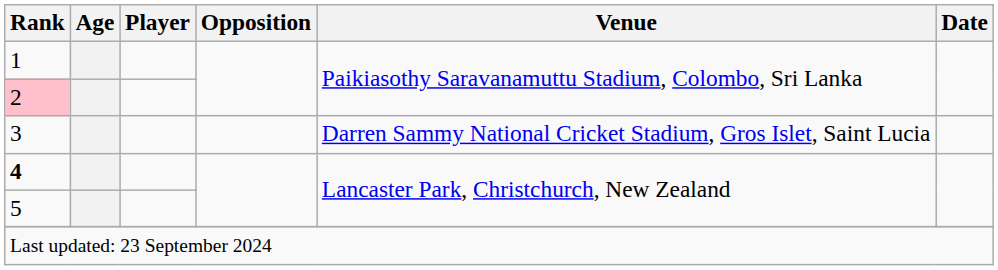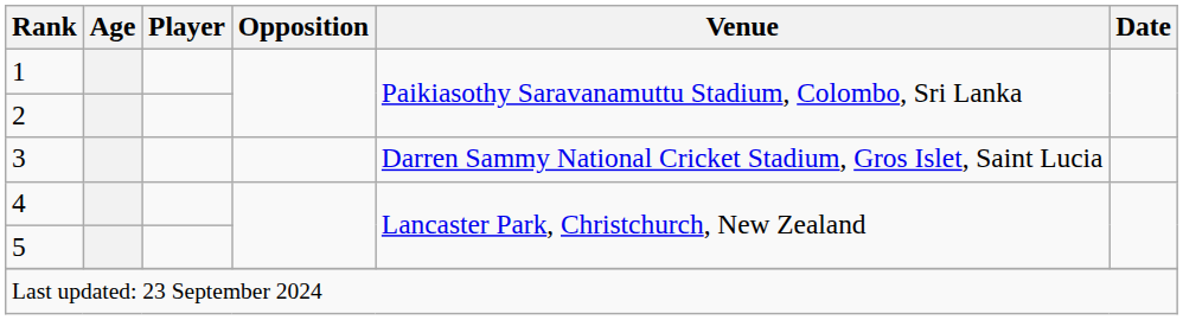2 | Rank: pink background -> no background
4 | Rank: bold -> normal
